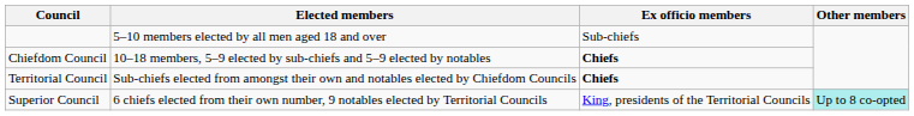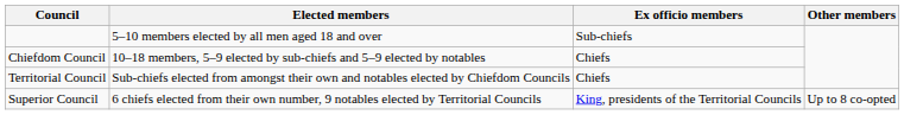Chiefdom Council | Ex officio members: bold -> normal
Territorial Council | Ex officio members: bold -> normal
Superior Council | Other members: paleturquoise background -> no background
